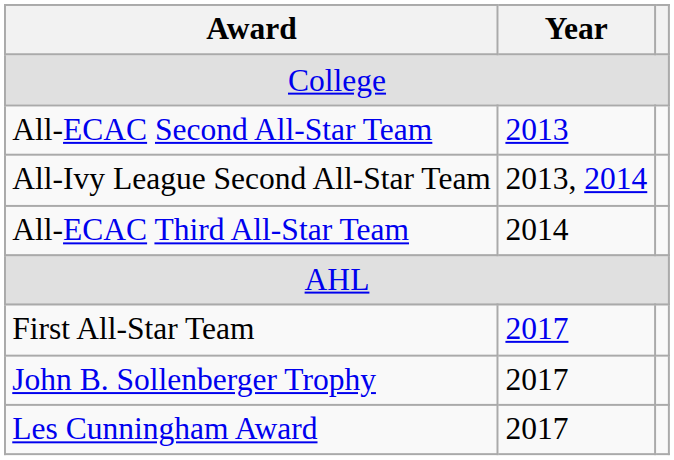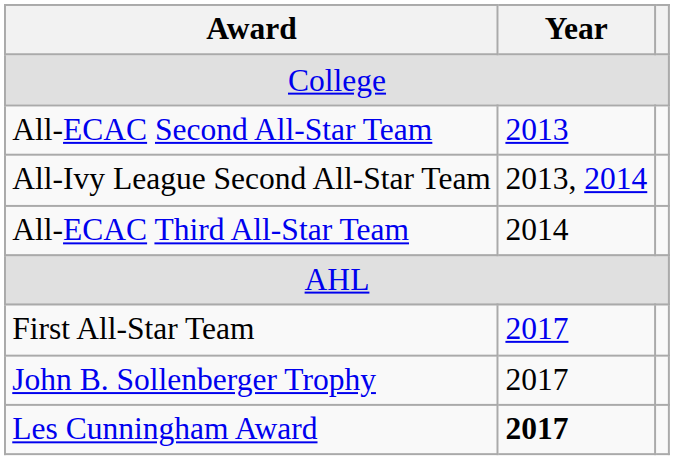Les Cunningham Award | Year: normal -> bold
